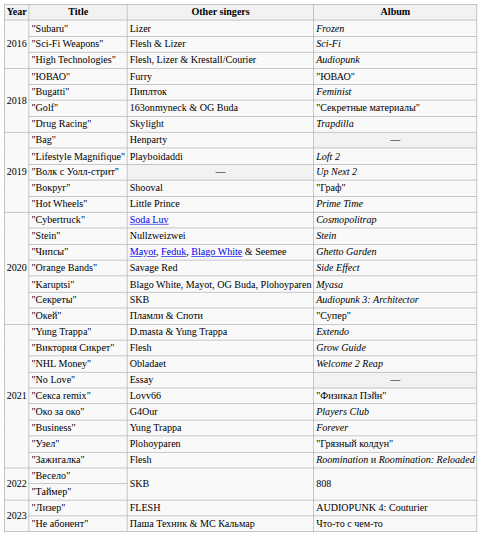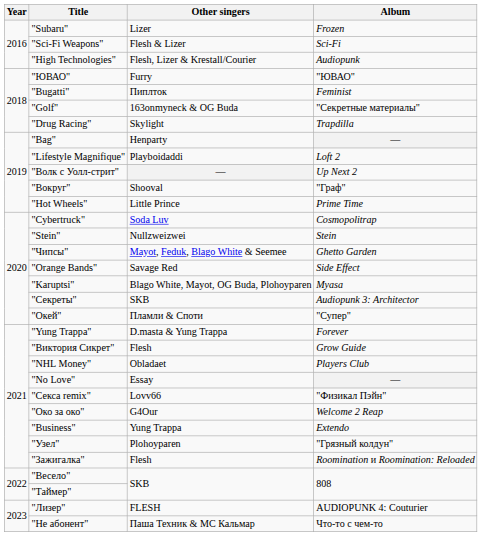"Yung Trappa" | Album: Extendo -> Forever
"NHL Money" | Album: Welcome 2 Reap -> Players Club
"Око за око" | Album: Players Club -> Welcome 2 Reap
"Business" | Album: Forever -> Extendo
